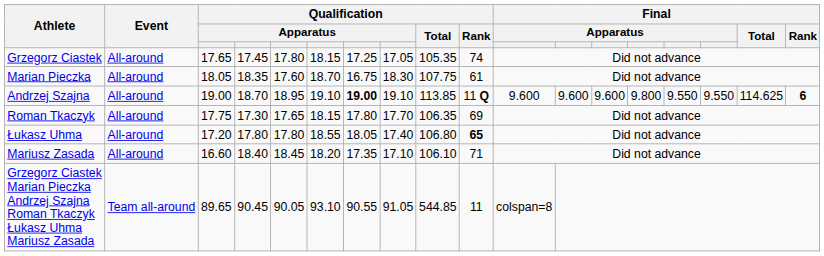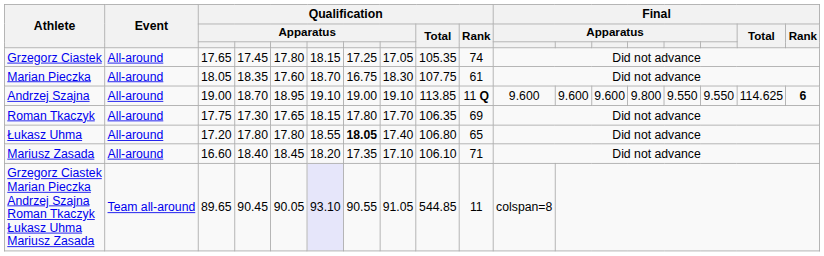row 6 | column 7: bold -> normal
row 8 | column 7: normal -> bold
row 8 | Qualification / Rank: bold -> normal
row 10 | column 6: no background -> lavender background
